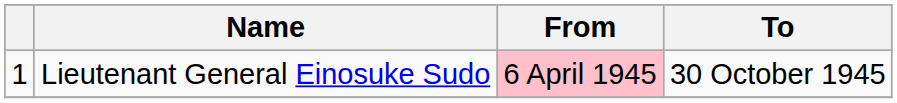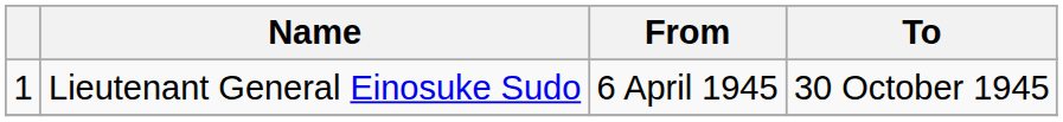Lieutenant General Einosuke Sudo | From: pink background -> no background
